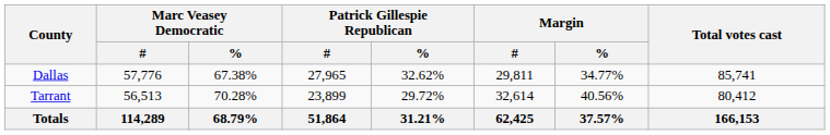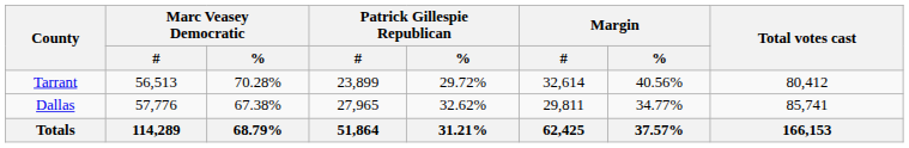rows swapped: Dallas <-> Tarrant
